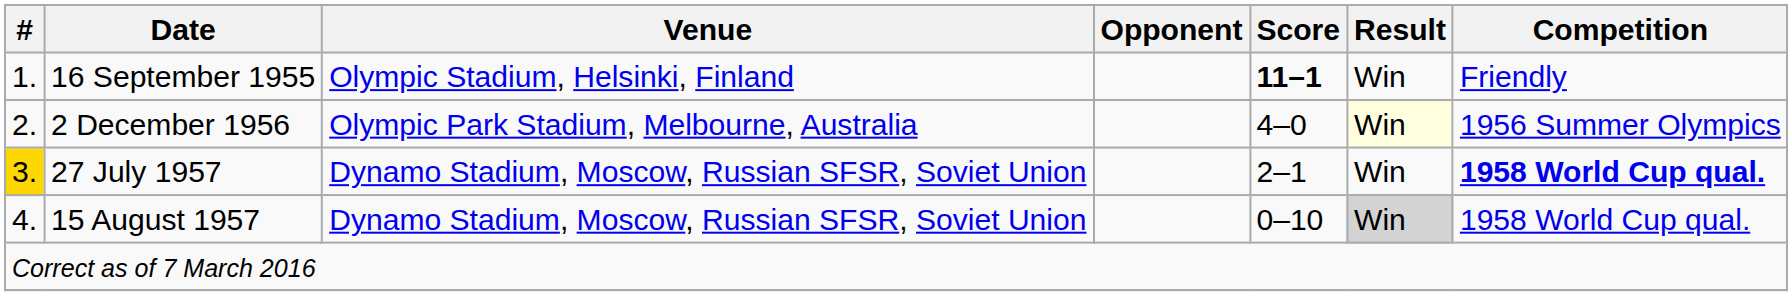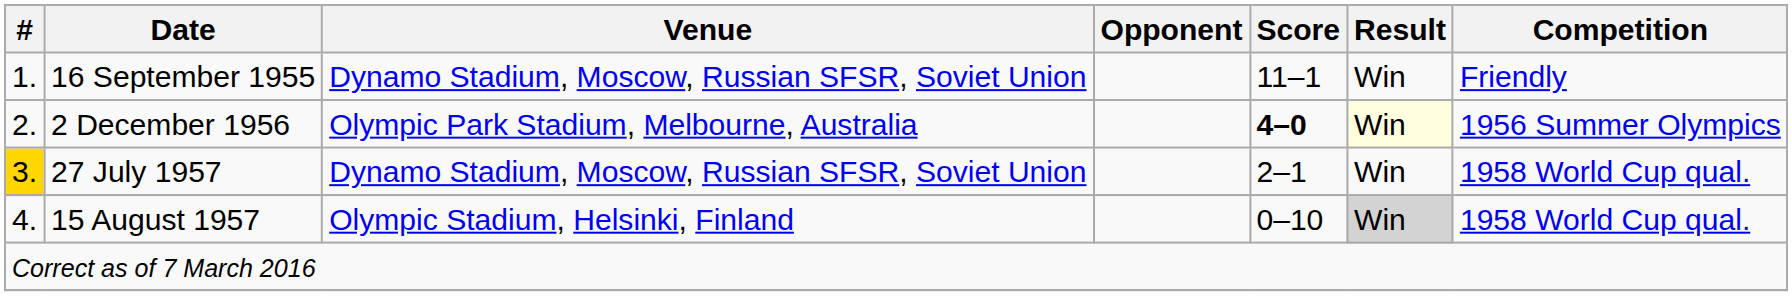16 September 1955 | Venue: Olympic Stadium, Helsinki, Finland -> Dynamo Stadium, Moscow, Russian SFSR, Soviet Union
16 September 1955 | Score: bold -> normal
2 December 1956 | Score: normal -> bold
27 July 1957 | Competition: bold -> normal
15 August 1957 | Venue: Dynamo Stadium, Moscow, Russian SFSR, Soviet Union -> Olympic Stadium, Helsinki, Finland
